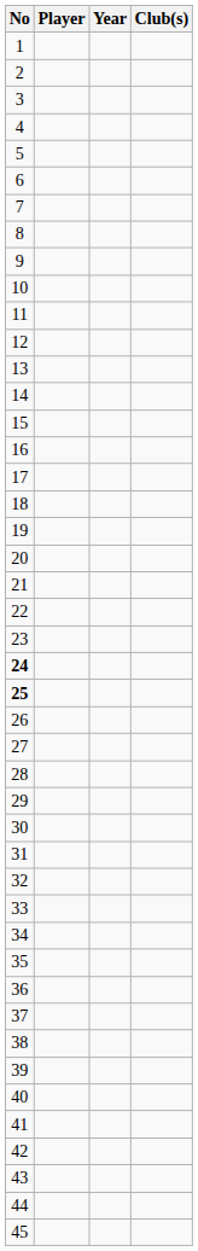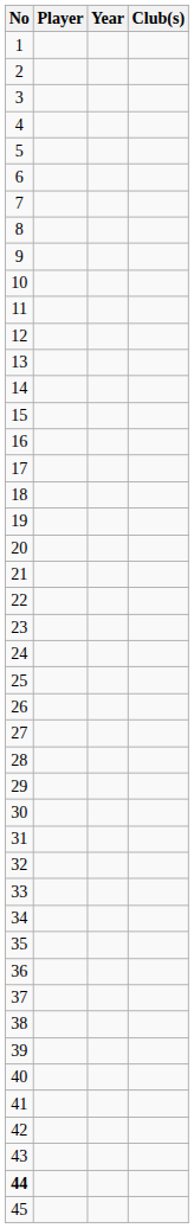24 | No: bold -> normal
25 | No: bold -> normal
44 | No: normal -> bold
